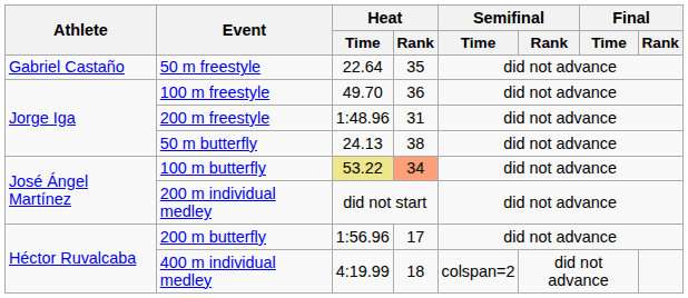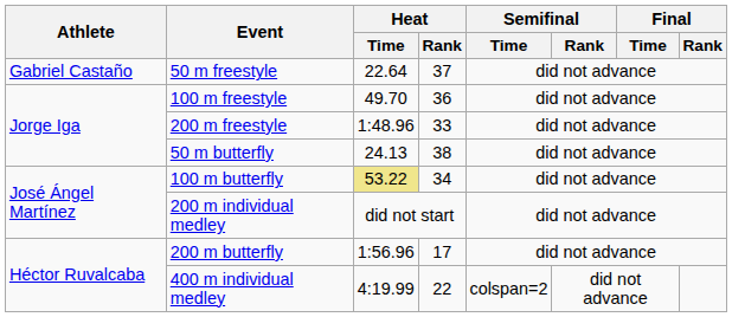50 m freestyle | Heat / Rank: 35 -> 37
200 m freestyle | Heat / Rank: 31 -> 33
100 m butterfly | Heat / Rank: lightsalmon background -> no background
400 m individual medley | Heat / Rank: 18 -> 22
